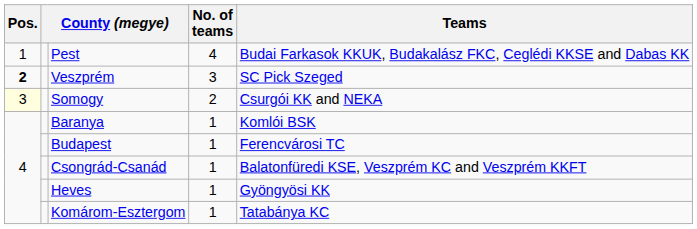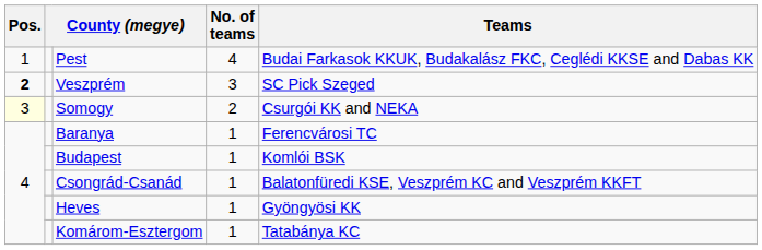Baranya | Teams: Komlói BSK -> Ferencvárosi TC
Budapest | Teams: Ferencvárosi TC -> Komlói BSK
